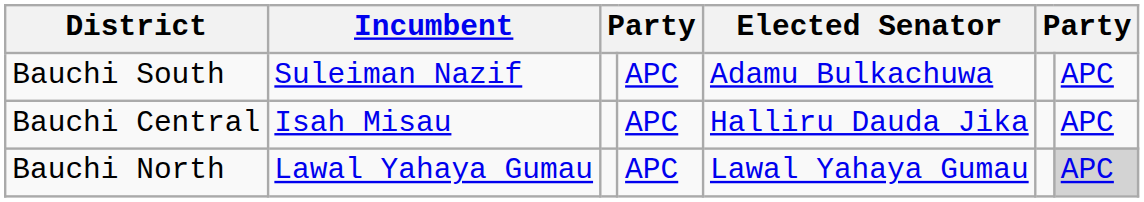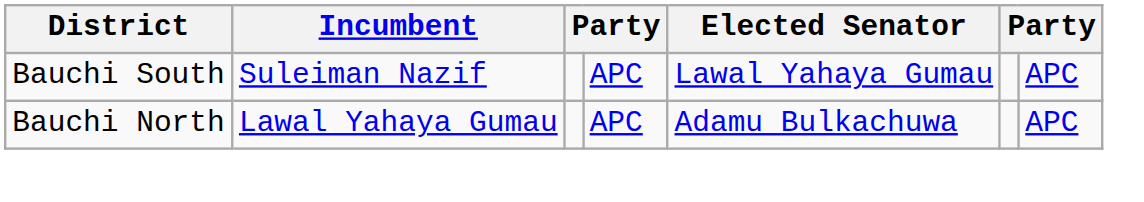Bauchi South | Elected Senator: Adamu Bulkachuwa -> Lawal Yahaya Gumau
- row: Bauchi Central | Isah Misau | APC | Halliru Dauda Jika | APC
Bauchi North | Elected Senator: Lawal Yahaya Gumau -> Adamu Bulkachuwa
Bauchi North | column 7: lightgrey background -> no background
